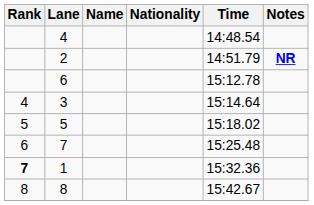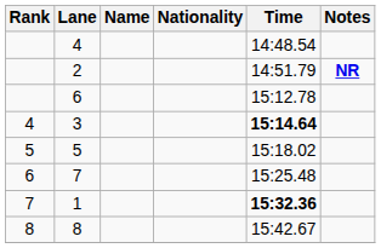3 | Time: normal -> bold
1 | Rank: bold -> normal
1 | Time: normal -> bold
